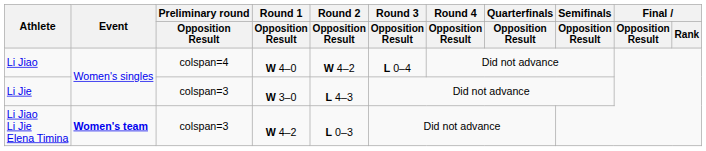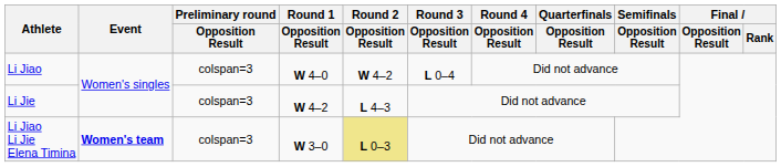Li Jiao | Preliminary round / Opposition Result: colspan=4 -> colspan=3
Li Jie | Round 1 / Opposition Result: W 3–0 -> W 4–2
Li Jiao Li Jie Elena Timina | Round 1 / Opposition Result: W 4–2 -> W 3–0
Li Jiao Li Jie Elena Timina | Round 2 / Opposition Result: no background -> khaki background
